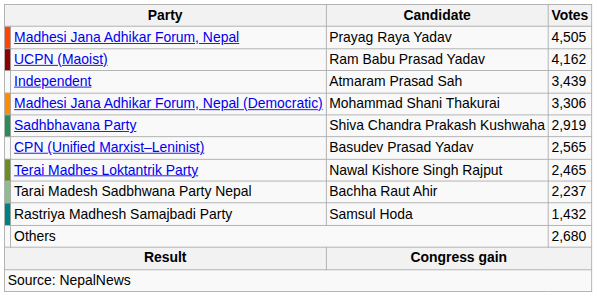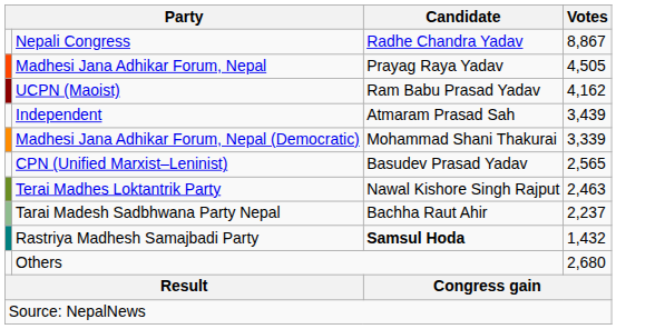+ row: Nepali Congress | Radhe Chandra Yadav | 8,867
Madhesi Jana Adhikar Forum, Nepal (Democratic) | Votes: 3,306 -> 3,339
- row: Sadhbhavana Party | Shiva Chandra Prakash Kushwaha | 2,919
Terai Madhes Loktantrik Party | Votes: 2,465 -> 2,463
Rastriya Madhesh Samajbadi Party | Candidate: normal -> bold
